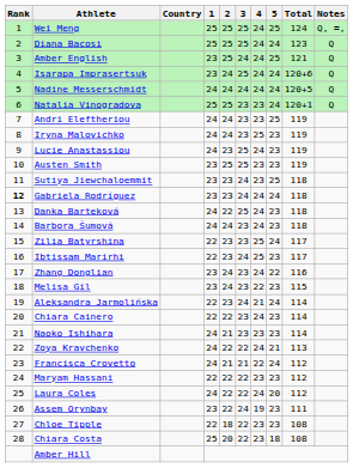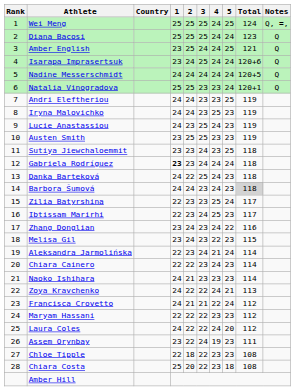Gabriela Rodríguez | Rank: bold -> normal
Gabriela Rodríguez | 1: normal -> bold
Barbora Šumová | Total: no background -> lightgrey background
